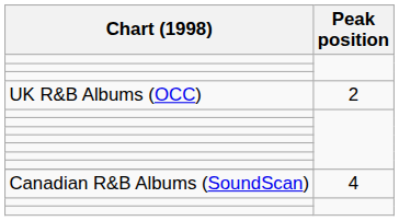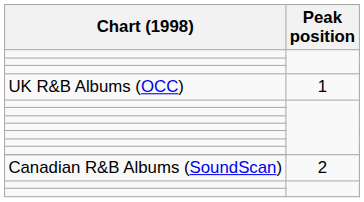row 5 | Peak position: 2 -> 1
row 13 | Peak position: 4 -> 2
